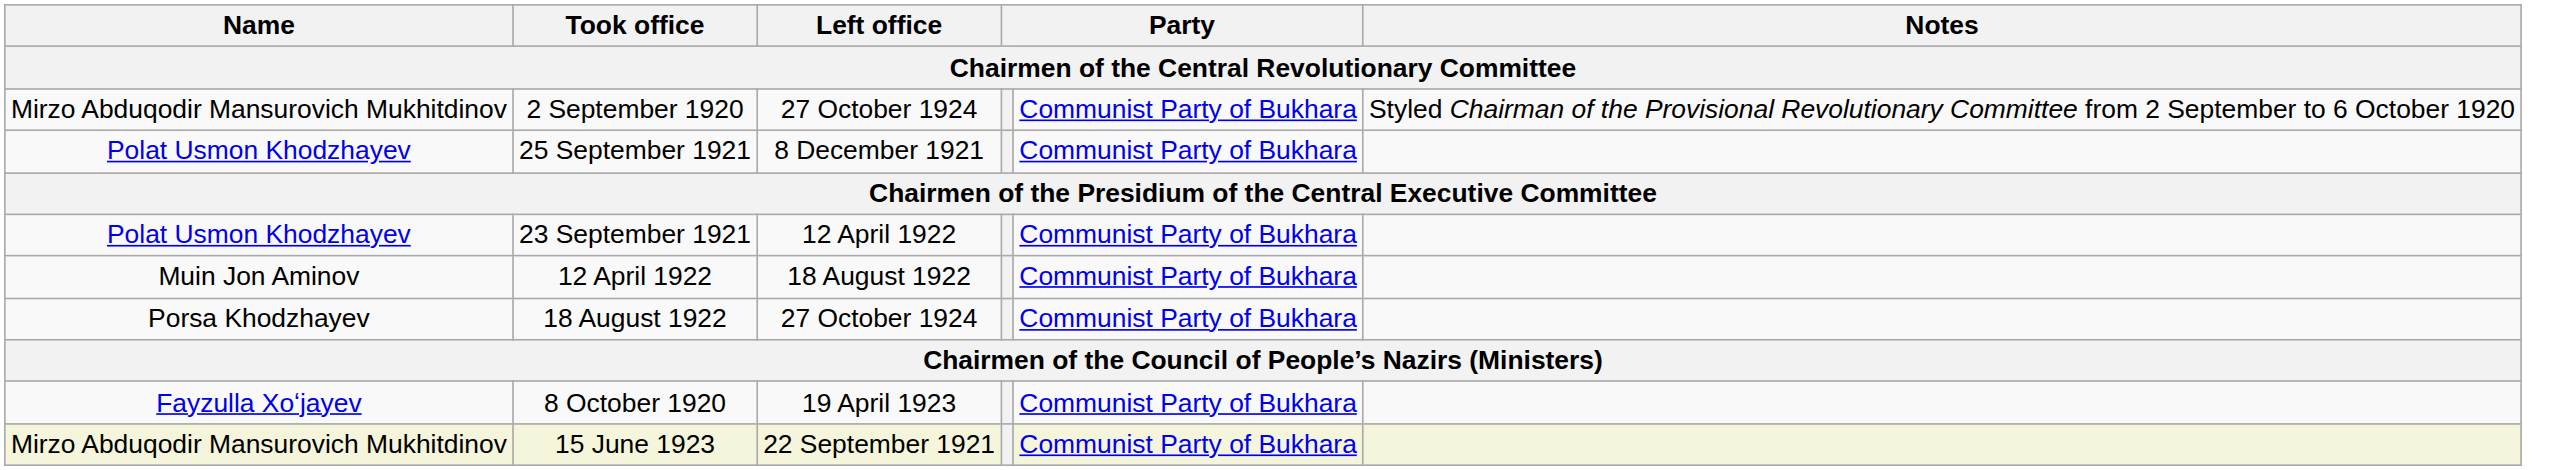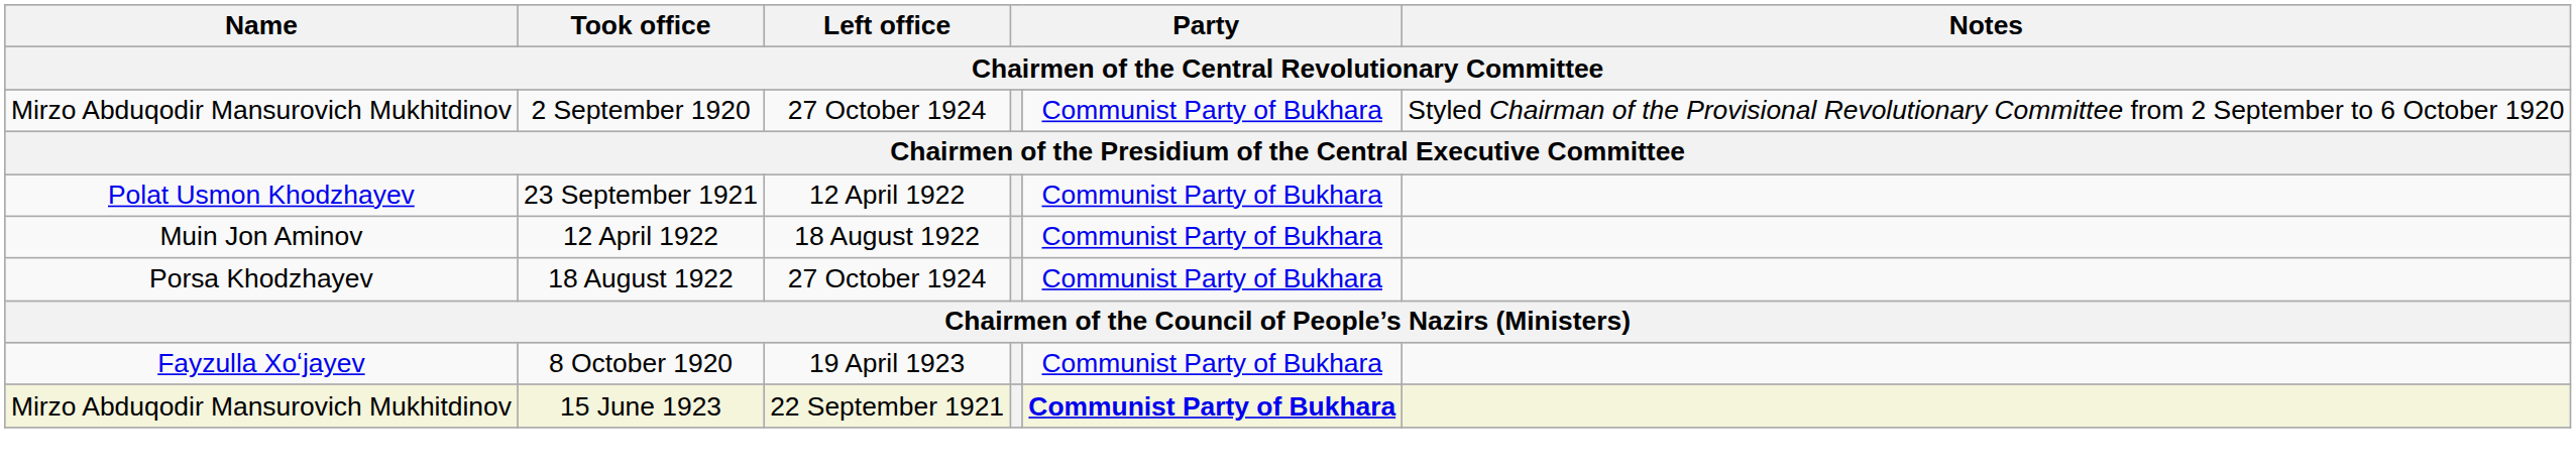- row: Polat Usmon Khodzhayev | 25 September 1921 | 8 December 1921 | Communist Party of Bukhara
15 June 1923 | column 5: normal -> bold
